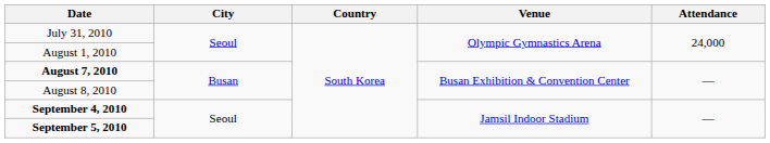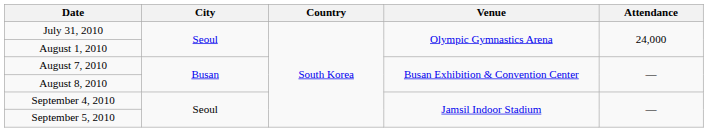August 7, 2010 | Date: bold -> normal
September 4, 2010 | Date: bold -> normal
September 5, 2010 | Date: bold -> normal
